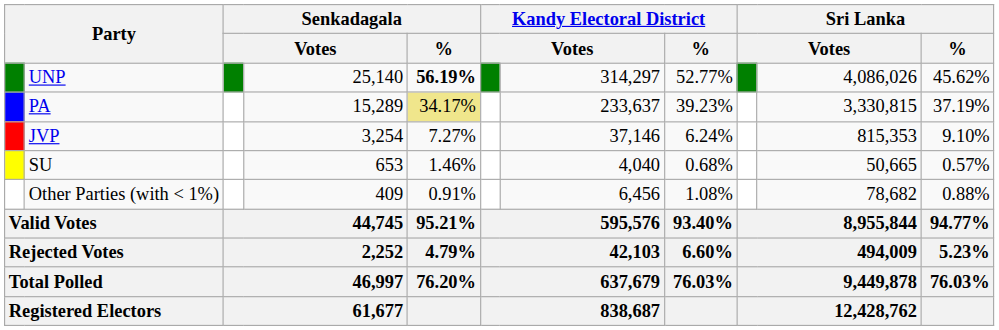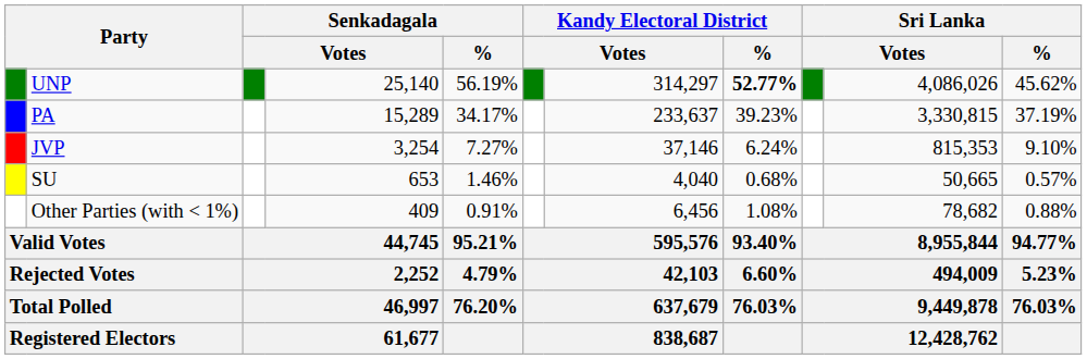UNP | Senkadagala / %: bold -> normal
UNP | Kandy Electoral District / %: normal -> bold
PA | Senkadagala / %: khaki background -> no background
